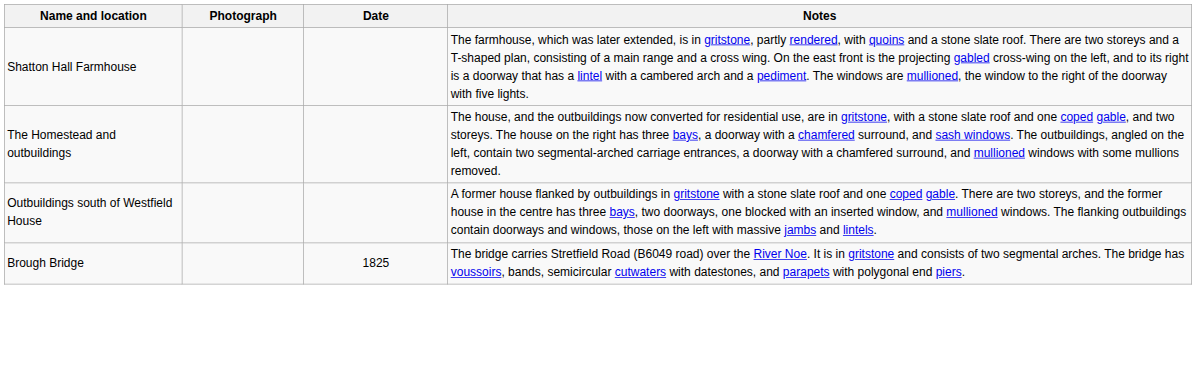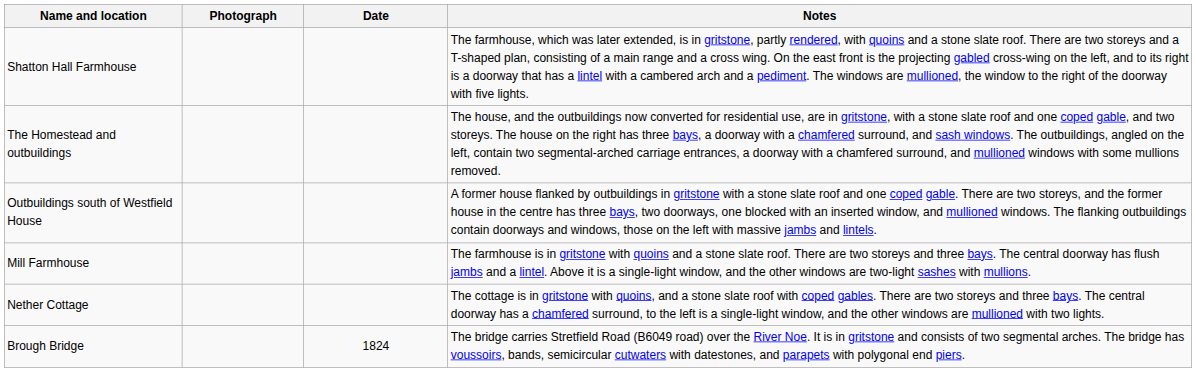+ row: Mill Farmhouse | The farmhouse is in gritstone with quoins and a stone slate roof. There are two storeys and three bays. The central doorway has flush jambs and a lintel. Above it is a single-light window, and the other windows are two-light sashes with mullions.
+ row: Nether Cottage | The cottage is in gritstone with quoins, and a stone slate roof with coped gables. There are two storeys and three bays. The central doorway has a chamfered surround, to the left is a single-light window, and the other windows are mullioned with two lights.
Brough Bridge | Date: 1825 -> 1824
